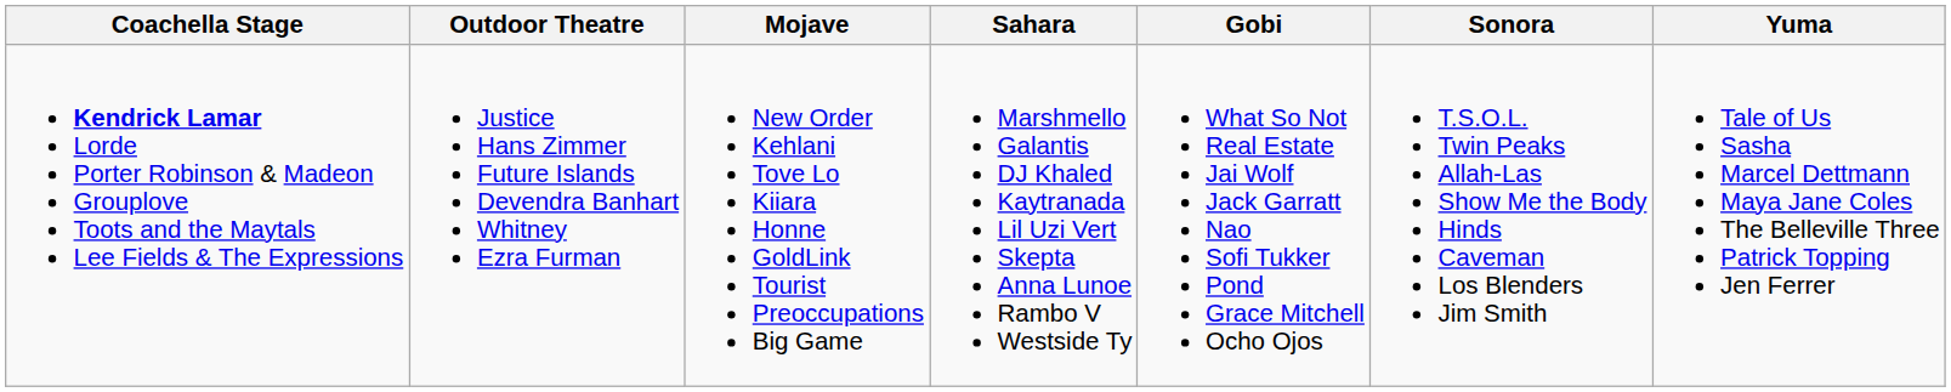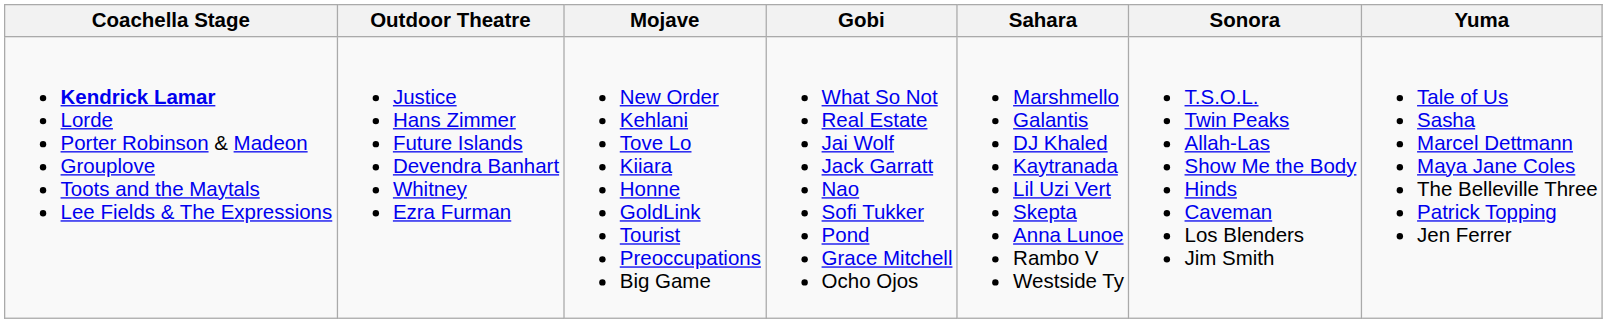columns swapped: Gobi <-> Sahara
